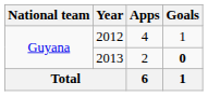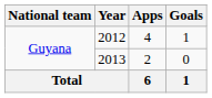2013 | Goals: bold -> normal
